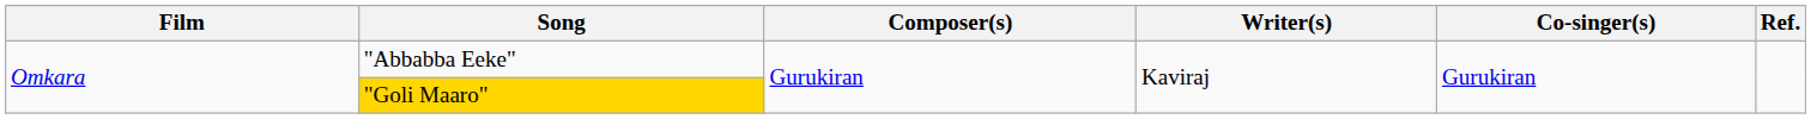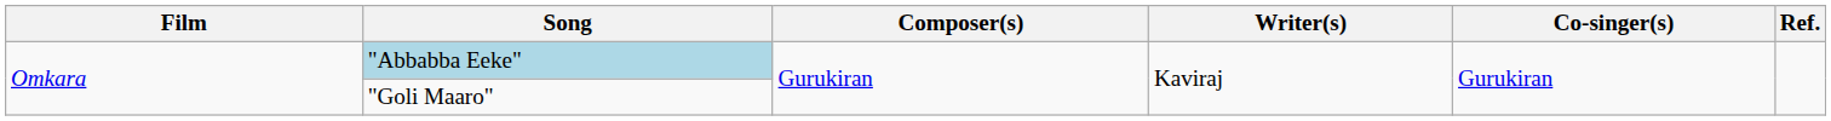"Abbabba Eeke" | Song: no background -> lightblue background
"Goli Maaro" | Song: gold background -> no background
